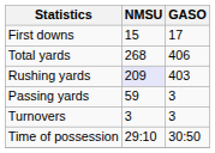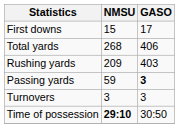Rushing yards | NMSU: lavender background -> no background
Passing yards | GASO: normal -> bold
Time of possession | NMSU: normal -> bold
